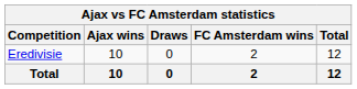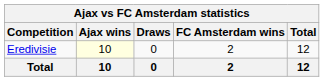Eredivisie | Ajax wins: no background -> lightyellow background
